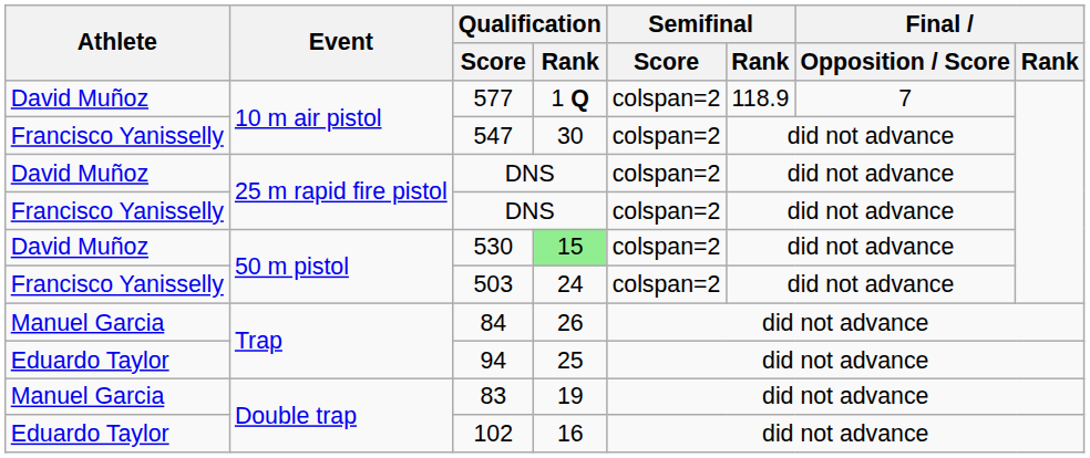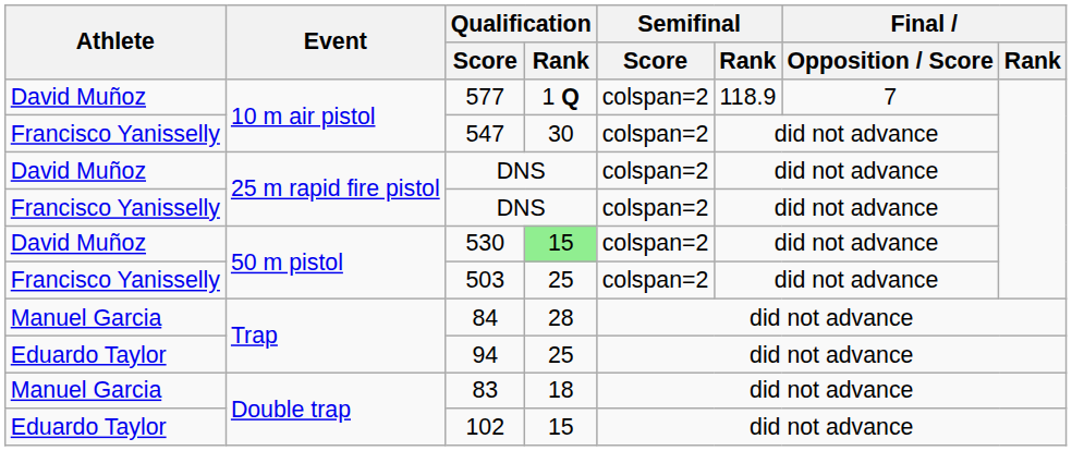503 | Qualification / Rank: 24 -> 25
84 | Qualification / Rank: 26 -> 28
83 | Qualification / Rank: 19 -> 18
102 | Qualification / Rank: 16 -> 15
